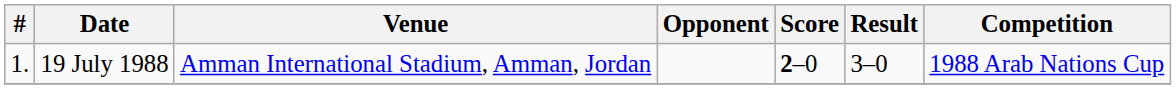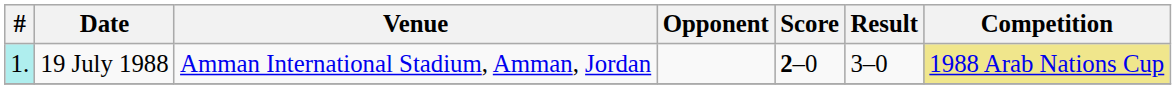19 July 1988 | #: no background -> paleturquoise background
19 July 1988 | Competition: no background -> khaki background
